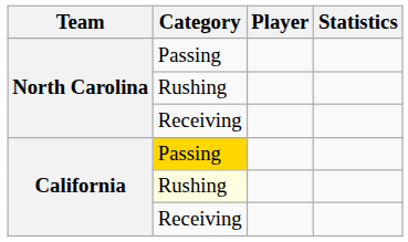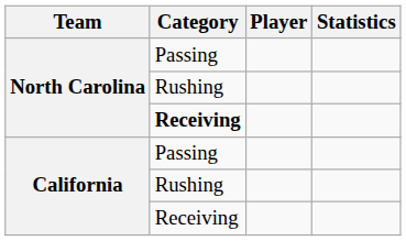North Carolina / Receiving | Category: normal -> bold
California / Passing | Category: gold background -> no background
California / Rushing | Category: lightyellow background -> no background
